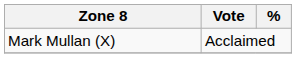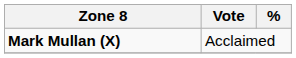Mark Mullan (X) | Zone 8: normal -> bold
